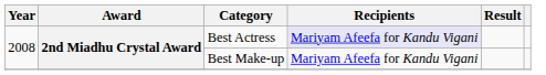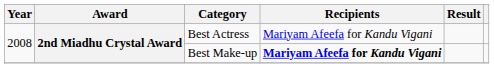Best Actress | Recipients: lavender background -> no background
Best Make-up | Recipients: normal -> bold
